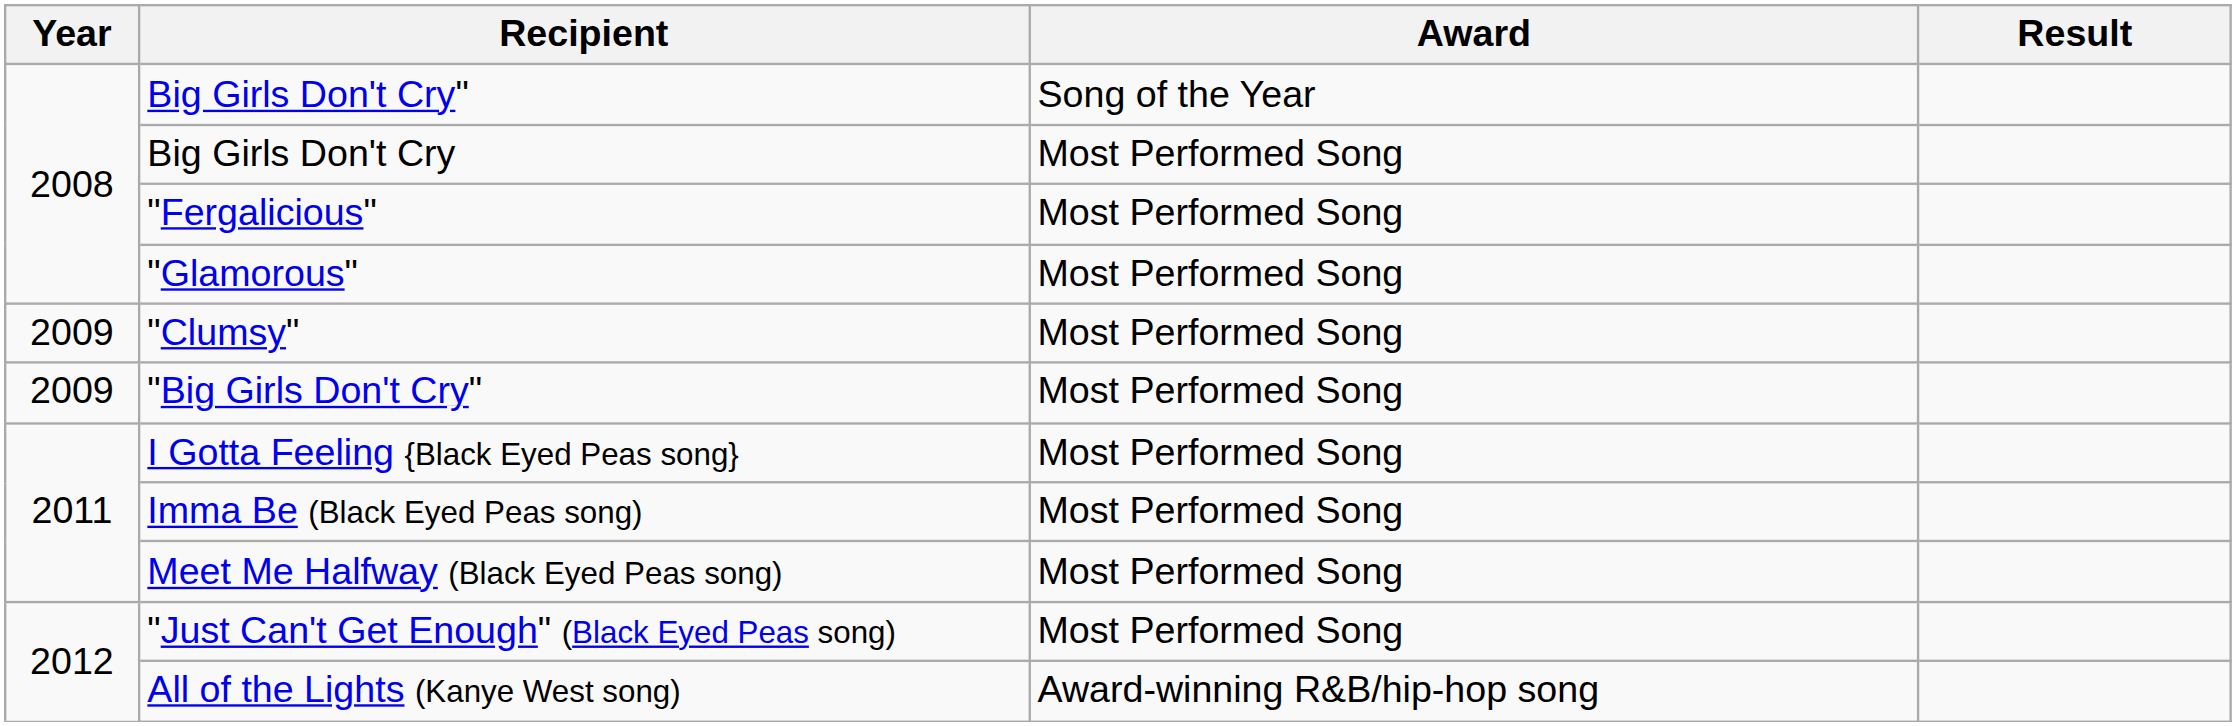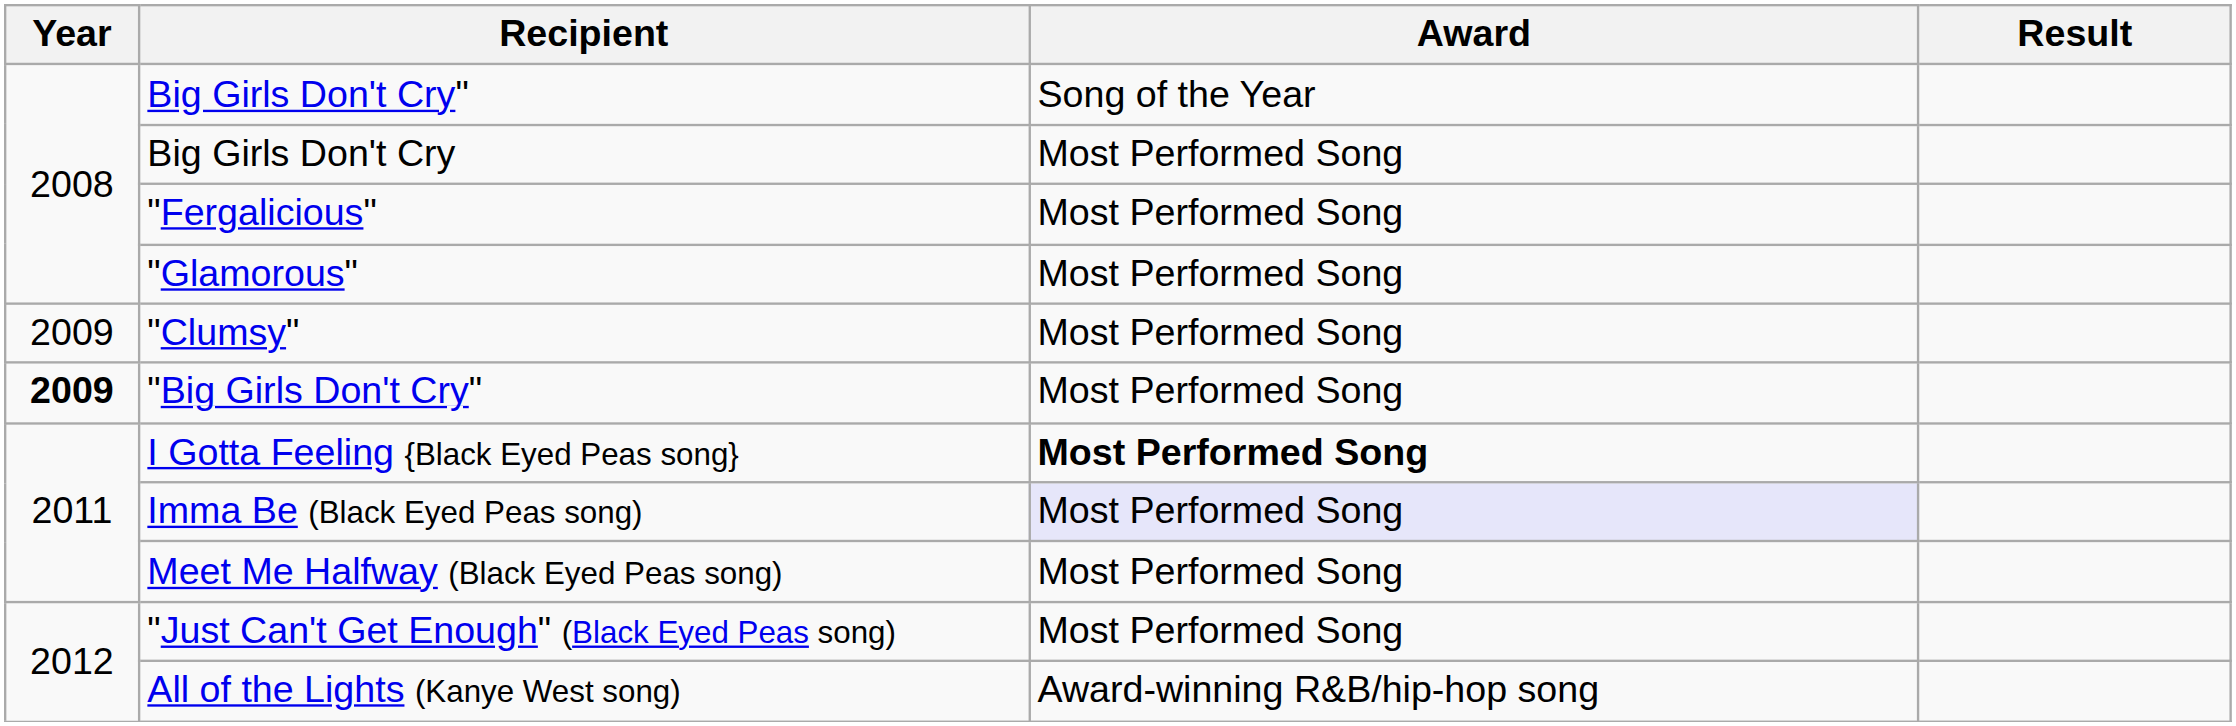"Big Girls Don't Cry" | Year: normal -> bold
I Gotta Feeling {Black Eyed Peas song} | Award: normal -> bold
Imma Be (Black Eyed Peas song) | Award: no background -> lavender background
